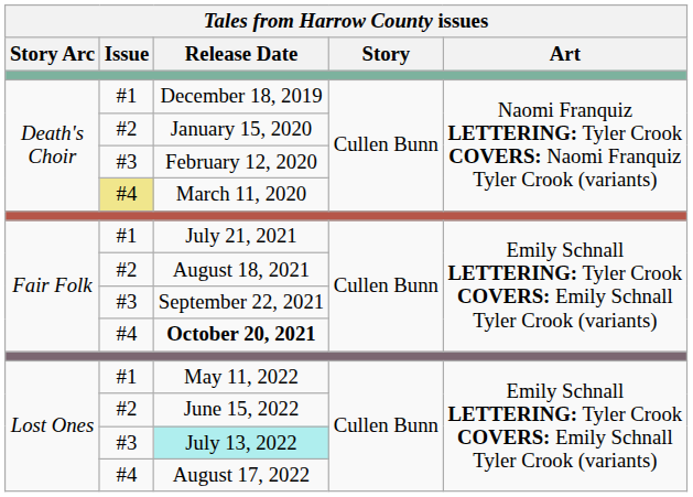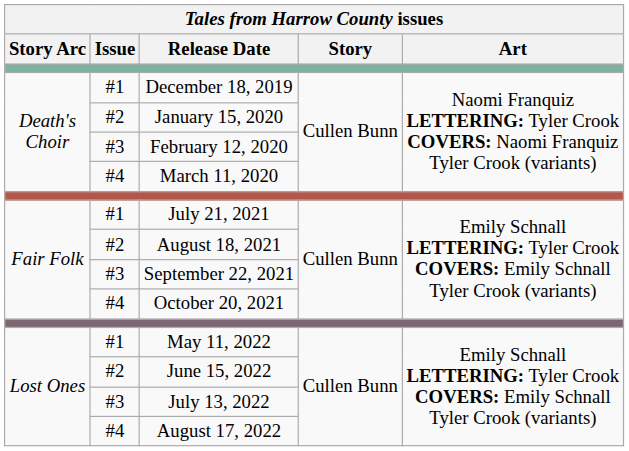March 11, 2020 | Issue: khaki background -> no background
October 20, 2021 | Release Date: bold -> normal
July 13, 2022 | Release Date: paleturquoise background -> no background
